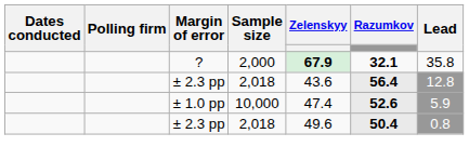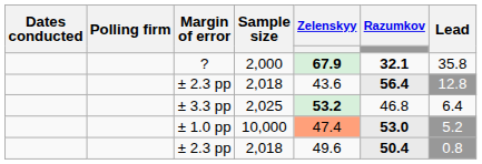+ row: ± 3.3 pp | 2,025 | 53.2 | 46.8 | 6.4
± 1.0 pp | Zelenskyy: no background -> lightsalmon background
± 1.0 pp | Razumkov: 52.6 -> 53.0
± 1.0 pp | Lead: 5.9 -> 5.2
